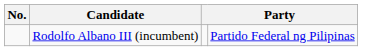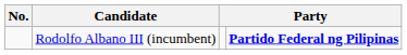Rodolfo Albano III (incumbent) | column 4: normal -> bold
